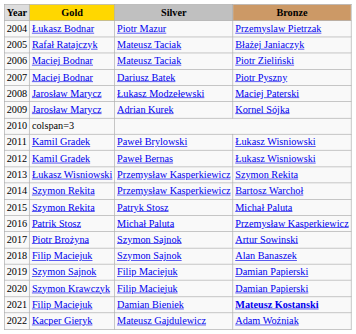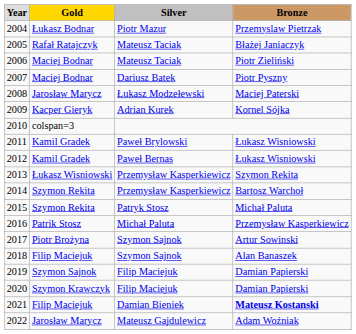2009 | Gold: Jarosław Marycz -> Kacper Gieryk
2022 | Gold: Kacper Gieryk -> Jarosław Marycz
